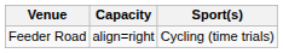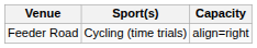columns swapped: Sport(s) <-> Capacity
